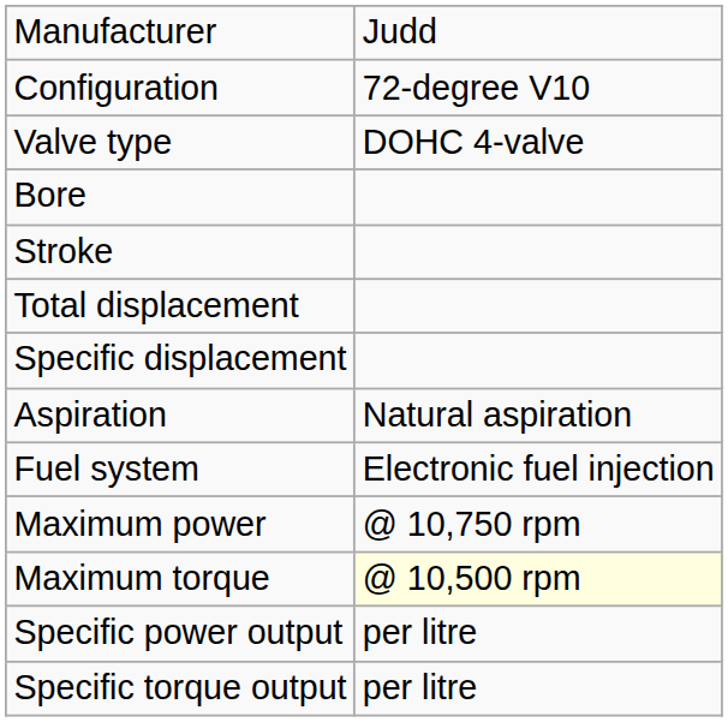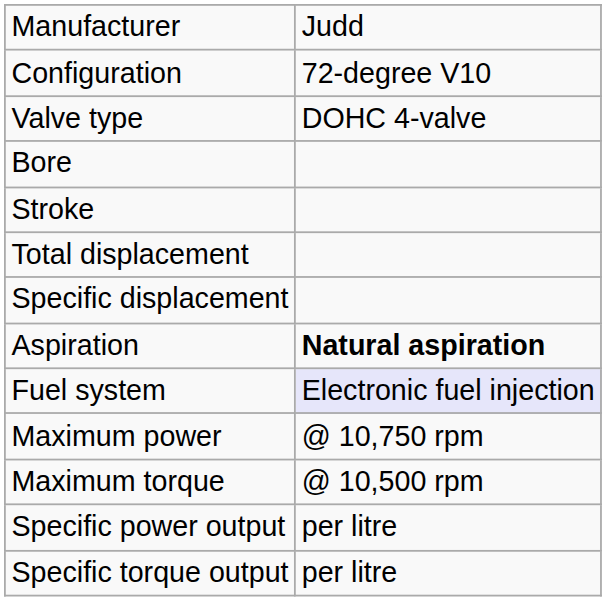Aspiration | column 2: normal -> bold
Fuel system | column 2: no background -> lavender background
Maximum torque | column 2: lightyellow background -> no background
